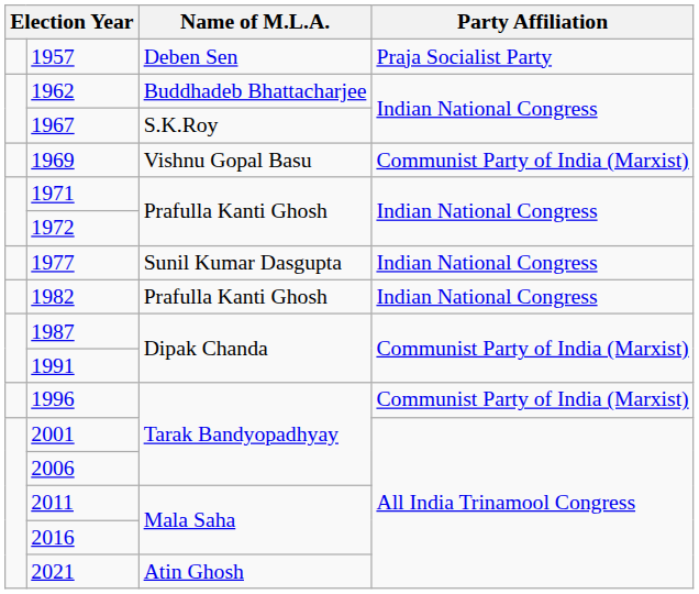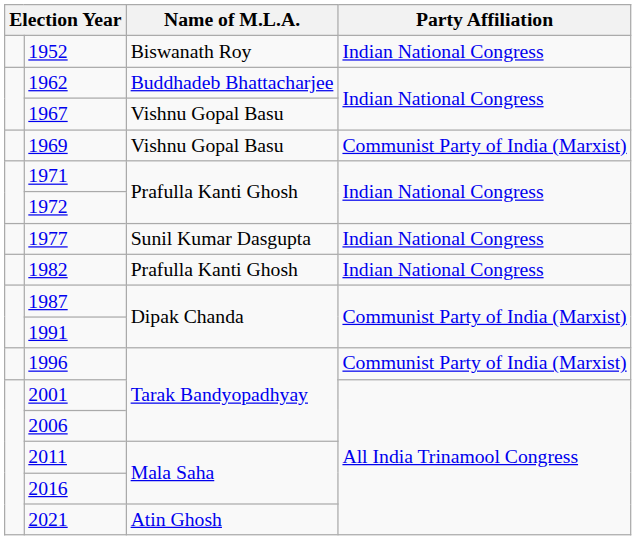+ row: 1952 | Biswanath Roy | Indian National Congress
- row: 1957 | Deben Sen | Praja Socialist Party
1967 | Name of M.L.A.: S.K.Roy -> Vishnu Gopal Basu
